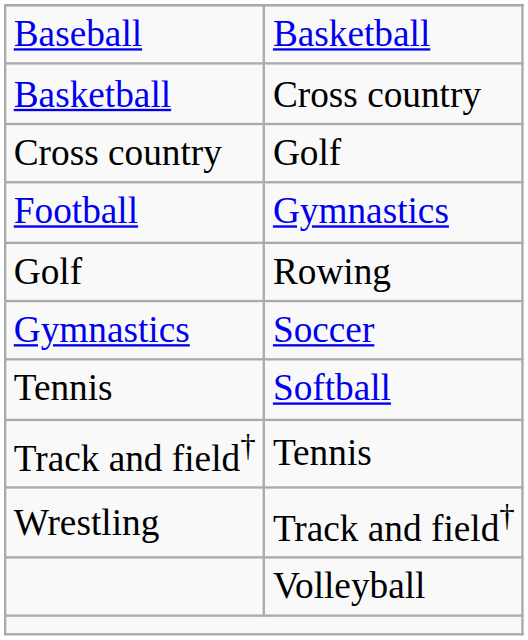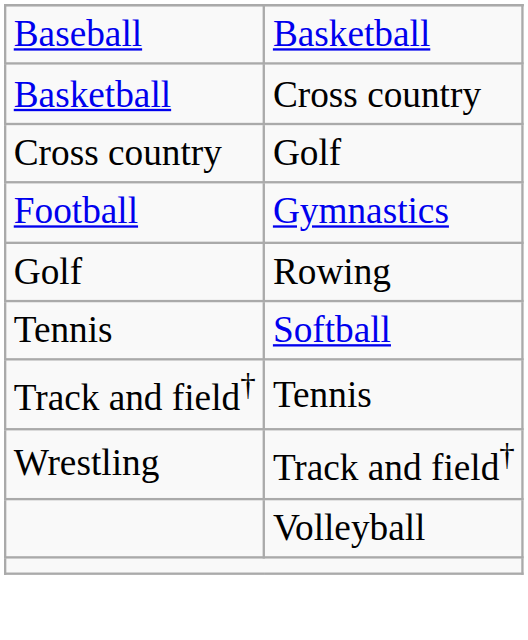- row: Gymnastics | Soccer
